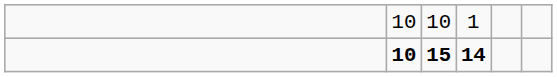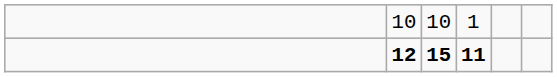row 2 | column 2: 10 -> 12
row 2 | column 4: 14 -> 11
